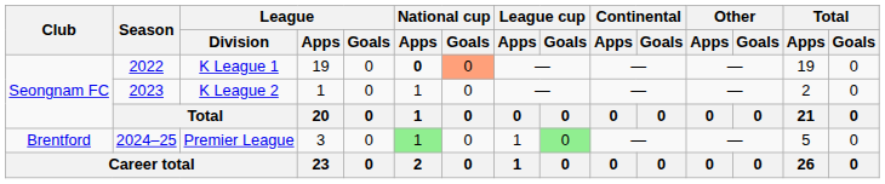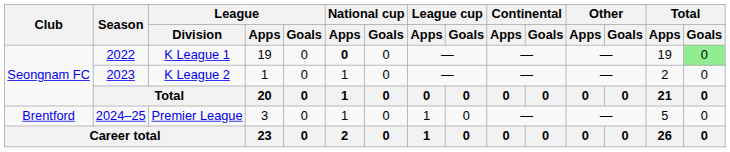K League 1 | National cup / Goals: lightsalmon background -> no background
K League 1 | Total / Goals: no background -> lightgreen background
Premier League | National cup / Apps: lightgreen background -> no background
Premier League | League cup / Goals: lightgreen background -> no background
